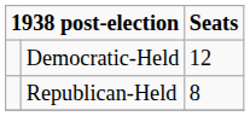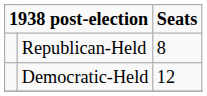rows swapped: Democratic-Held <-> Republican-Held
